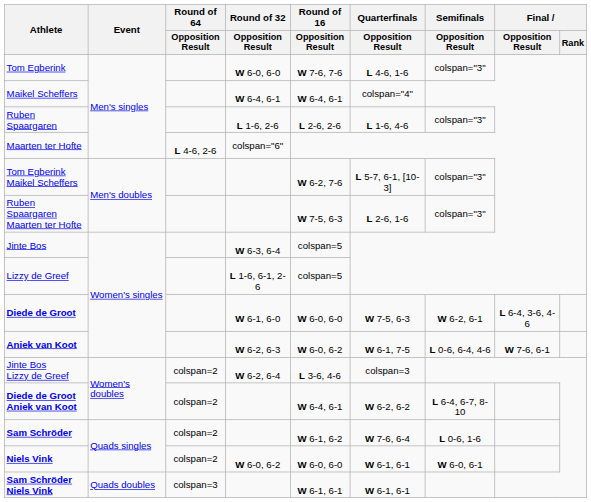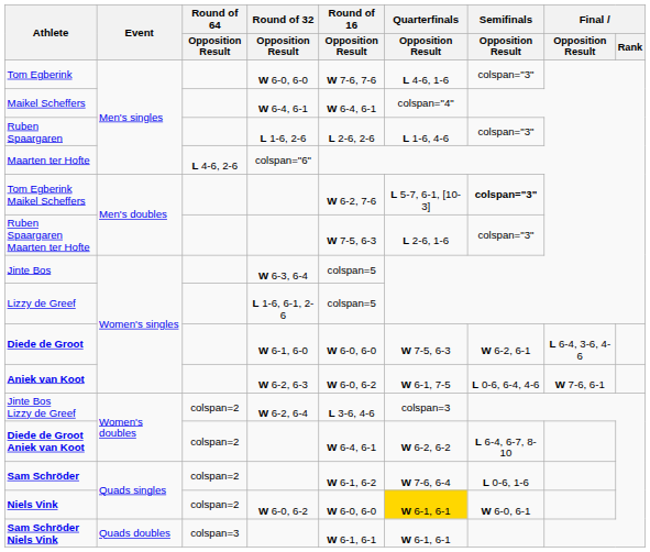Tom Egberink Maikel Scheffers | Semifinals / Opposition Result: normal -> bold
Niels Vink | Quarterfinals / Opposition Result: no background -> gold background
